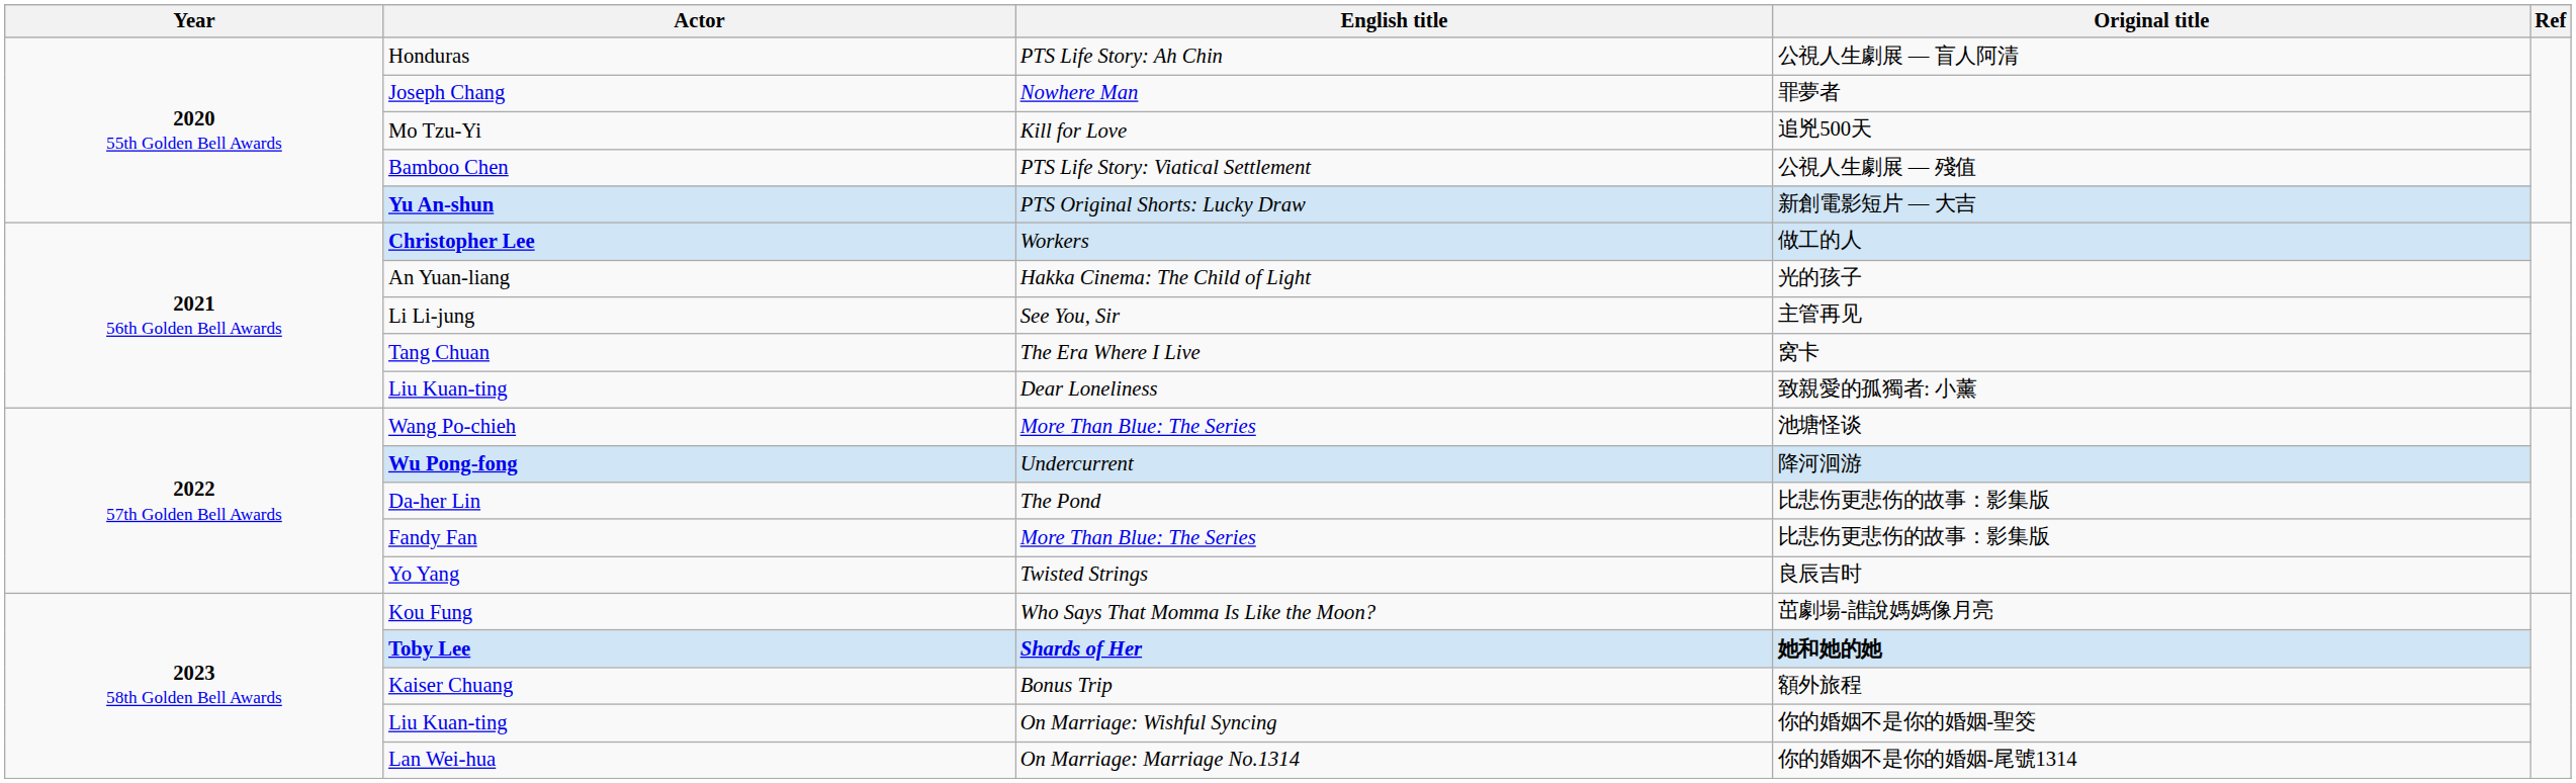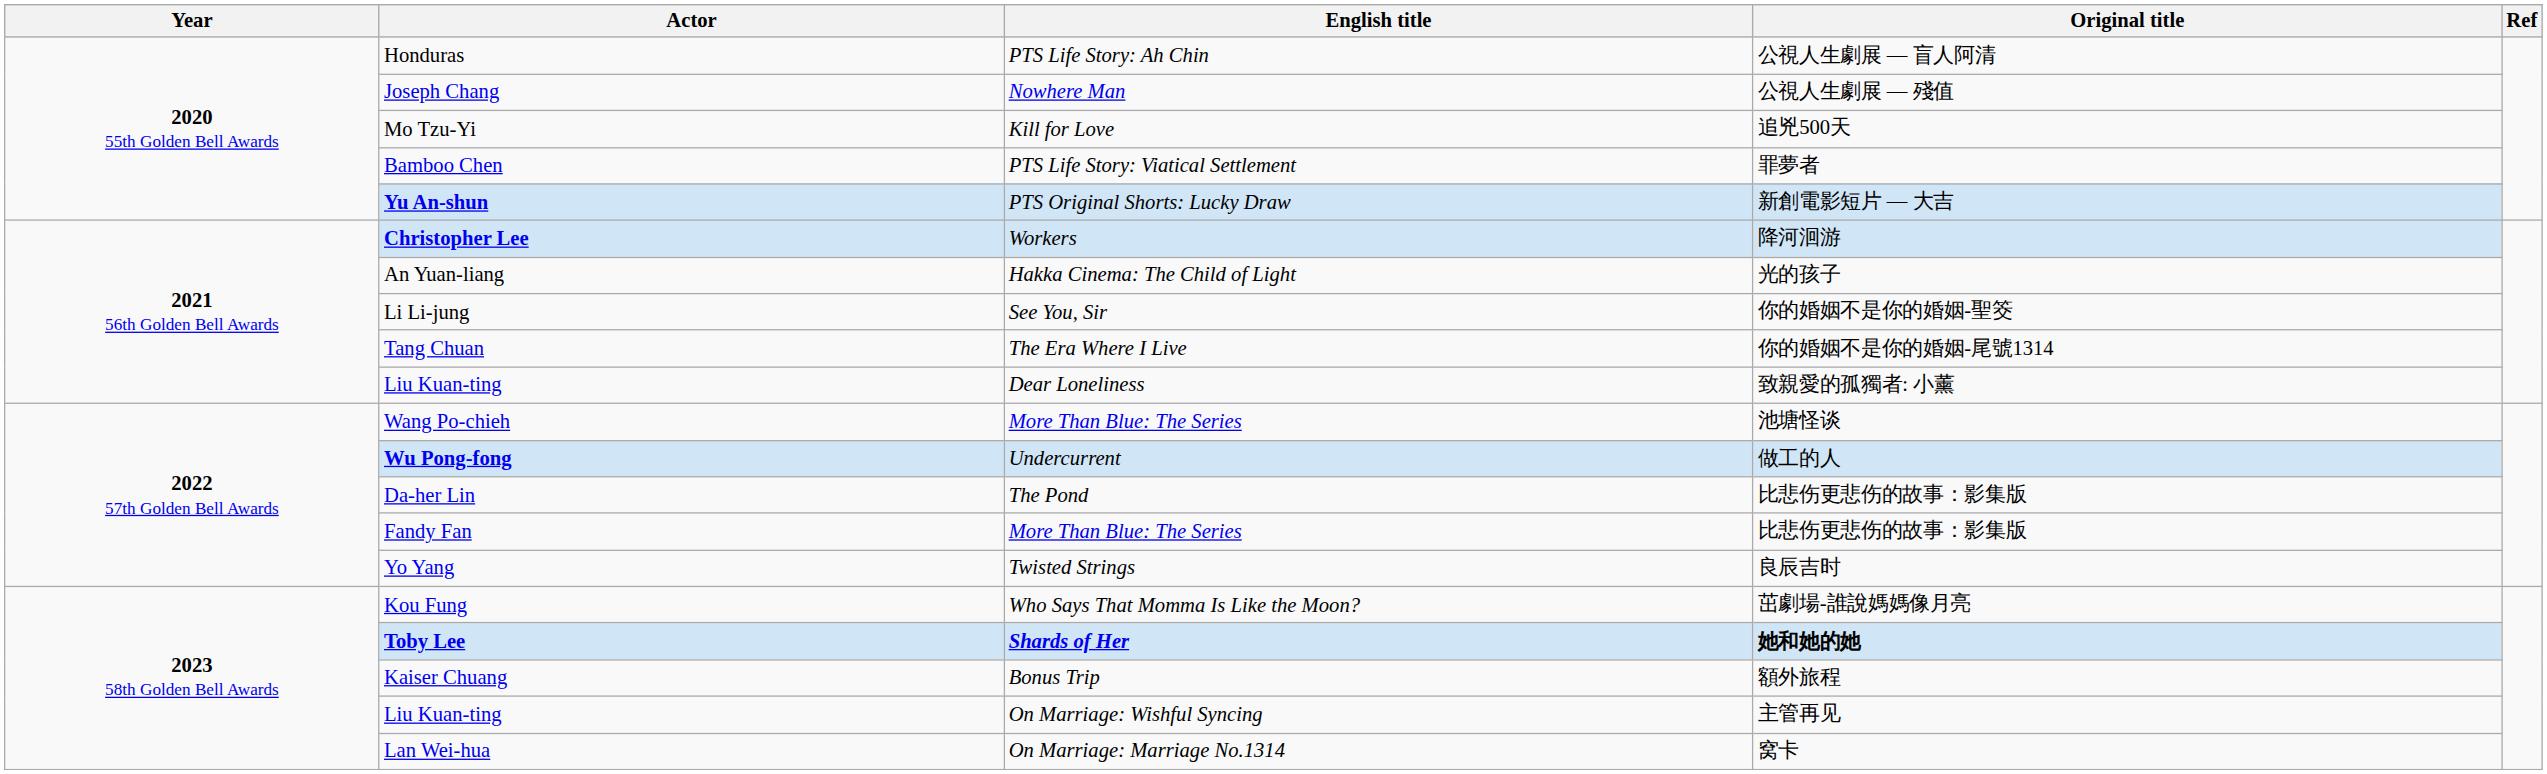Joseph Chang | Original title: 罪夢者 -> 公視人生劇展 — 殘值
Bamboo Chen | Original title: 公視人生劇展 — 殘值 -> 罪夢者
Christopher Lee | Original title: 做工的人 -> 降河洄游
Li Li-jung | Original title: 主管再见 -> 你的婚姻不是你的婚姻-聖筊
Tang Chuan | Original title: 窝卡 -> 你的婚姻不是你的婚姻-尾號1314
Wu Pong-fong | Original title: 降河洄游 -> 做工的人
Liu Kuan-ting / On Marriage: Wishful Syncing | Original title: 你的婚姻不是你的婚姻-聖筊 -> 主管再见
Lan Wei-hua | Original title: 你的婚姻不是你的婚姻-尾號1314 -> 窝卡
